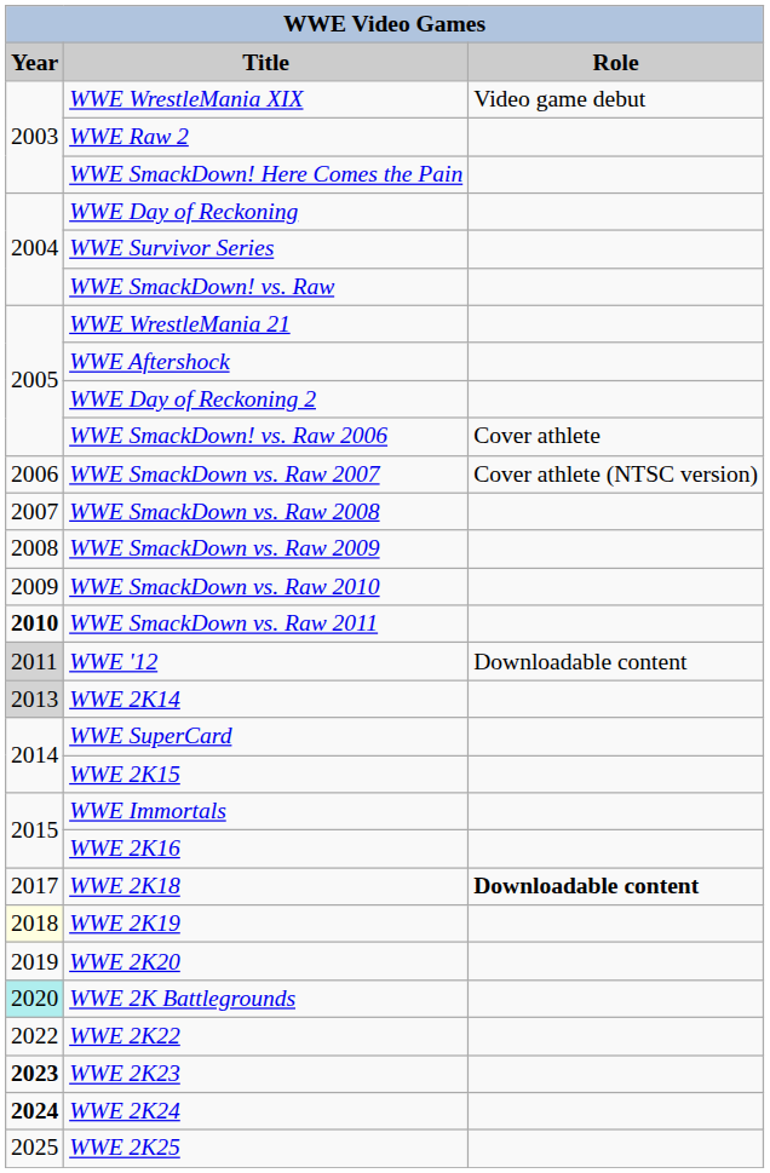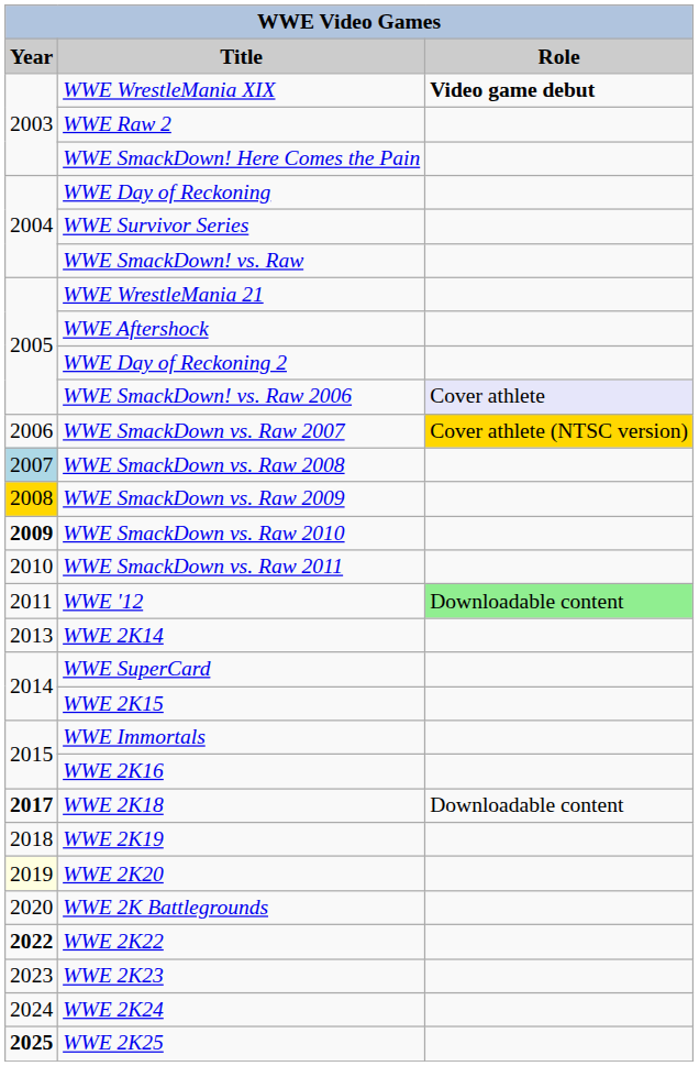WWE WrestleMania XIX | Role: normal -> bold
WWE SmackDown! vs. Raw 2006 | Role: no background -> lavender background
WWE SmackDown vs. Raw 2007 | Role: no background -> gold background
WWE SmackDown vs. Raw 2008 | Year: no background -> lightblue background
WWE SmackDown vs. Raw 2009 | Year: no background -> gold background
WWE SmackDown vs. Raw 2010 | Year: normal -> bold
WWE SmackDown vs. Raw 2011 | Year: bold -> normal
WWE '12 | Year: lightgrey background -> no background
WWE '12 | Role: no background -> lightgreen background
WWE 2K14 | Year: lightgrey background -> no background
WWE 2K18 | Year: normal -> bold
WWE 2K18 | Role: bold -> normal
WWE 2K19 | Year: lightyellow background -> no background
WWE 2K20 | Year: no background -> lightyellow background
WWE 2K Battlegrounds | Year: paleturquoise background -> no background
WWE 2K22 | Year: normal -> bold
WWE 2K23 | Year: bold -> normal
WWE 2K24 | Year: bold -> normal
WWE 2K25 | Year: normal -> bold
